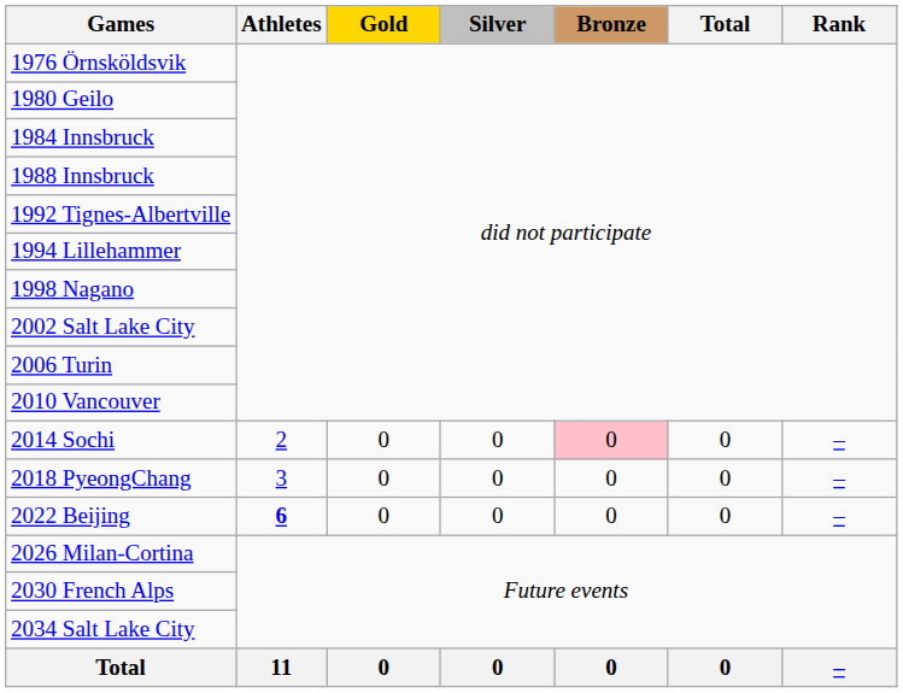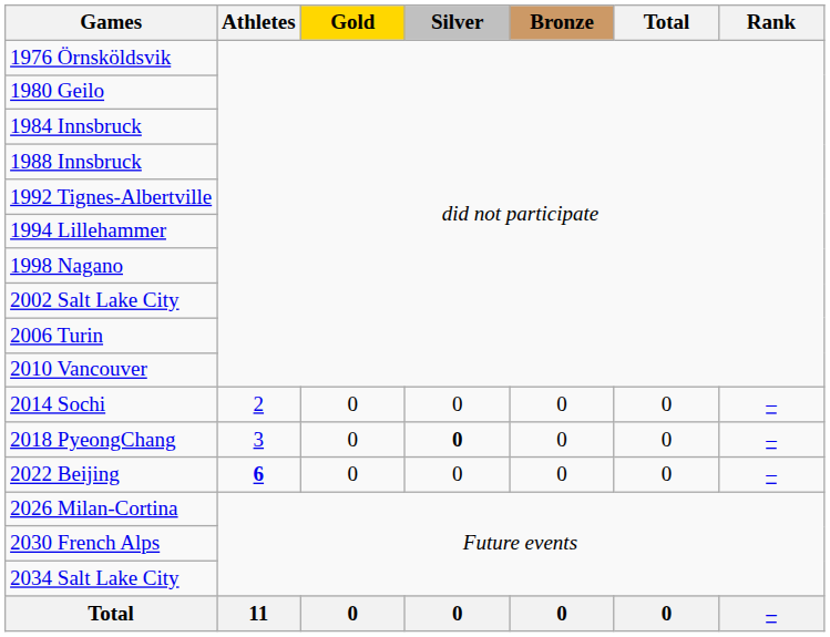2014 Sochi | Bronze: pink background -> no background
2018 PyeongChang | Silver: normal -> bold
